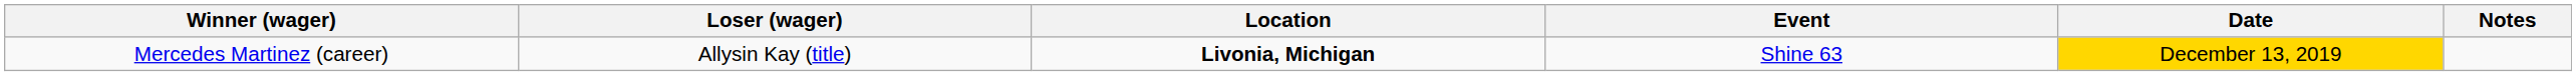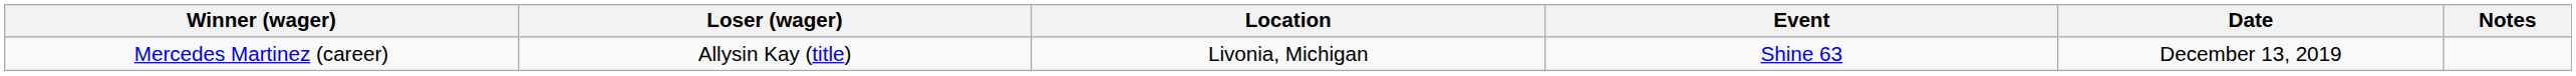row 2 | Location: bold -> normal
row 2 | Date: gold background -> no background
